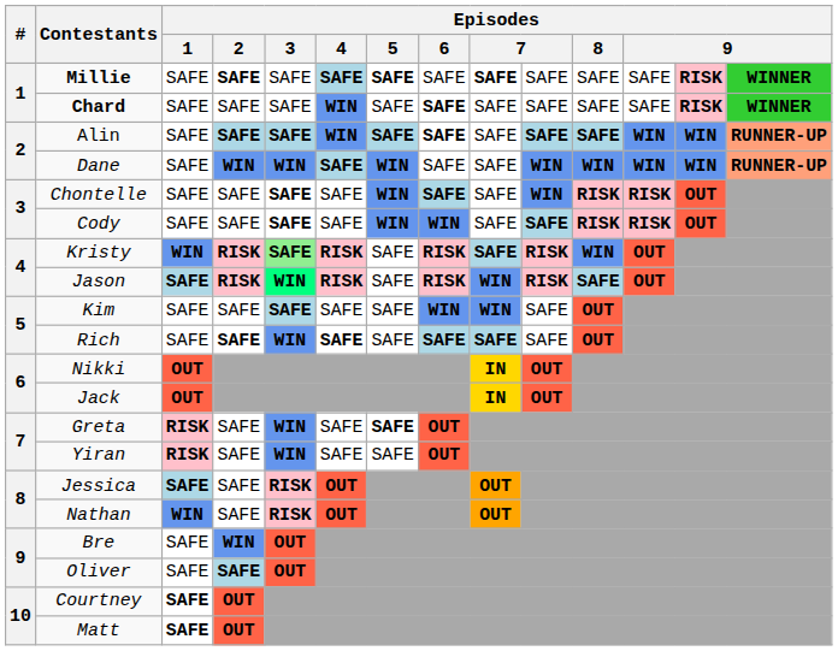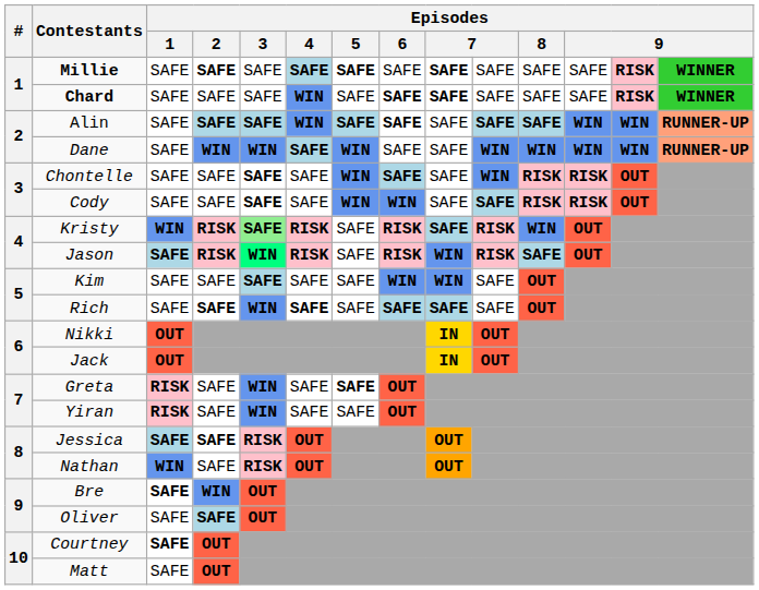Chard | column 9: normal -> bold
Jessica | Episodes / 2: normal -> bold
Bre | Episodes / 1: normal -> bold
Matt | Episodes / 1: bold -> normal
